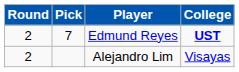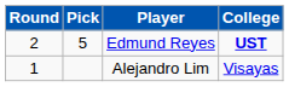Edmund Reyes | Pick: 7 -> 5
Alejandro Lim | Round: 2 -> 1
